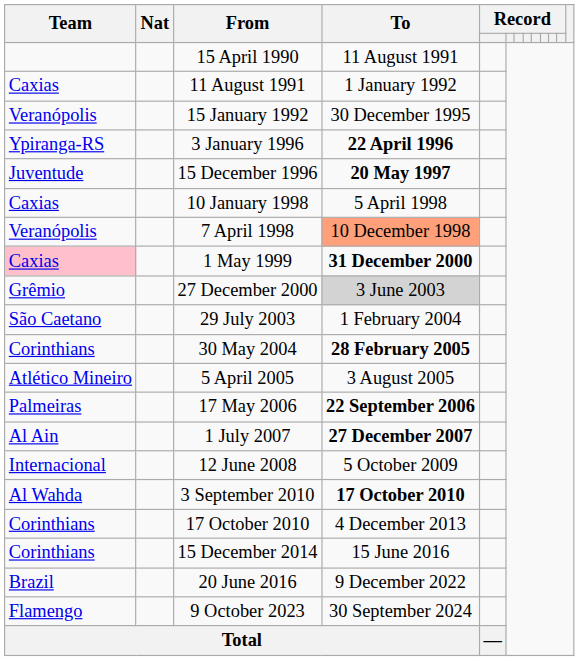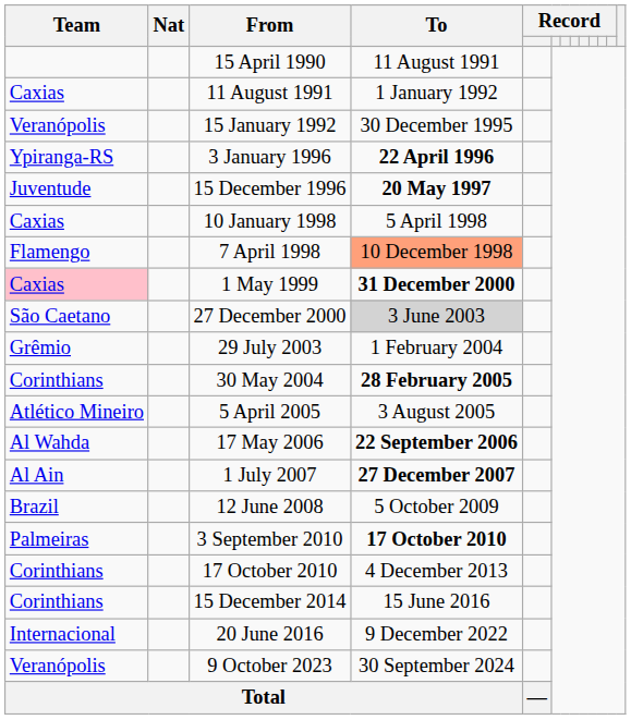7 April 1998 | Team: Veranópolis -> Flamengo
27 December 2000 | Team: Grêmio -> São Caetano
29 July 2003 | Team: São Caetano -> Grêmio
17 May 2006 | Team: Palmeiras -> Al Wahda
12 June 2008 | Team: Internacional -> Brazil
3 September 2010 | Team: Al Wahda -> Palmeiras
20 June 2016 | Team: Brazil -> Internacional
9 October 2023 | Team: Flamengo -> Veranópolis
